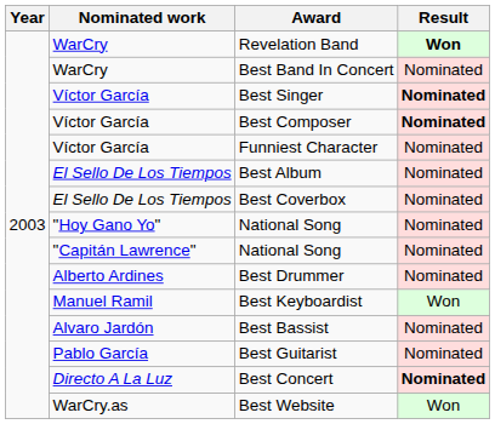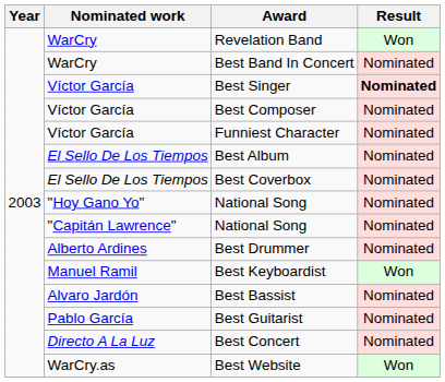Revelation Band | Result: bold -> normal
Best Composer | Result: bold -> normal
Best Concert | Result: bold -> normal
